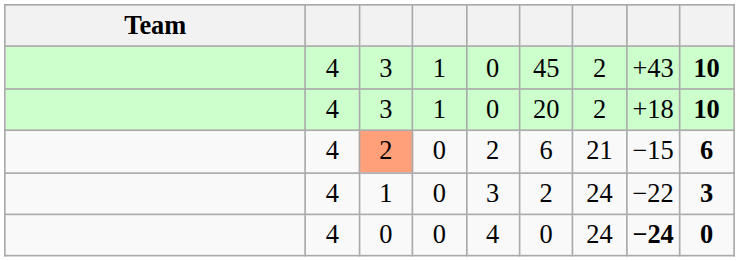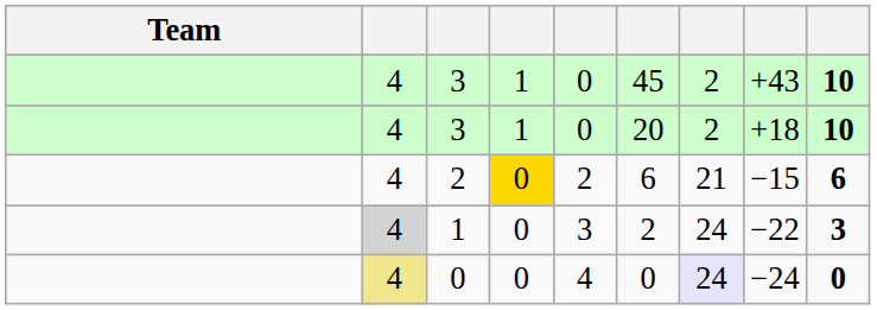row 4 | column 3: lightsalmon background -> no background
row 4 | column 4: no background -> gold background
row 5 | column 2: no background -> lightgrey background
row 6 | column 2: no background -> khaki background
row 6 | column 7: no background -> lavender background
row 6 | column 8: bold -> normal
